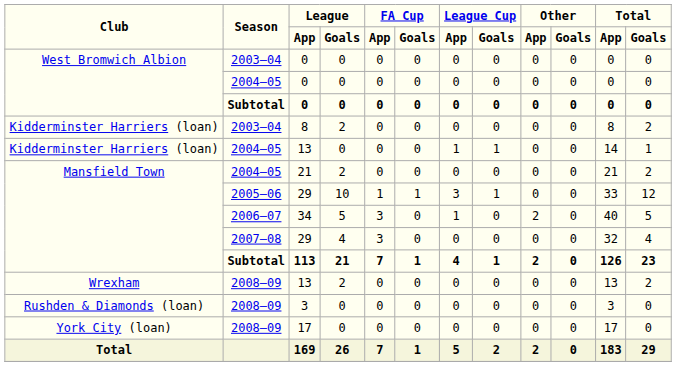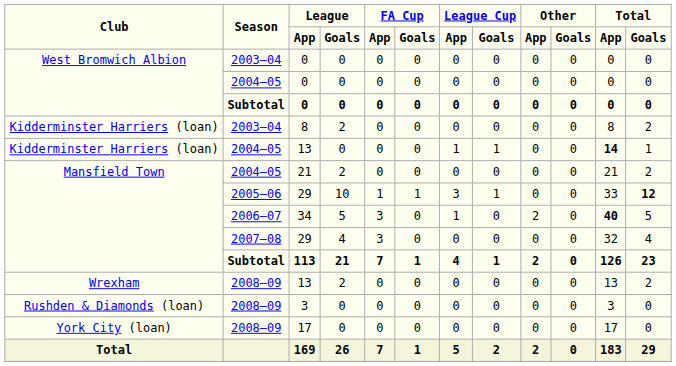2004–05 / 13 | Total / App: normal -> bold
2005–06 / 29 | Total / Goals: normal -> bold
34 | Total / App: normal -> bold
